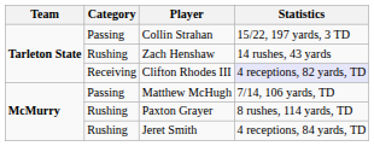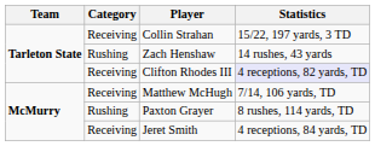Collin Strahan | Category: Passing -> Receiving
Matthew McHugh | Category: Passing -> Receiving
Jeret Smith | Category: Rushing -> Receiving
